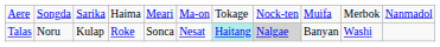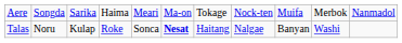Talas | column 6: normal -> bold
Talas | column 7: paleturquoise background -> no background
Talas | column 8: lightgrey background -> no background
